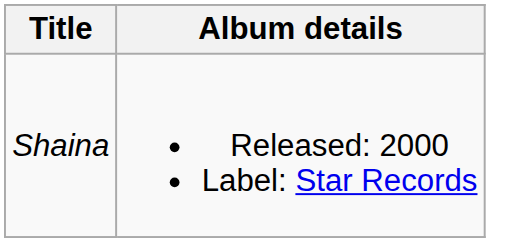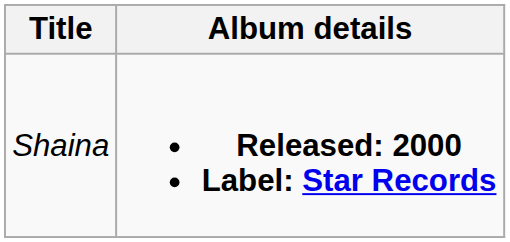Shaina | Album details: normal -> bold
